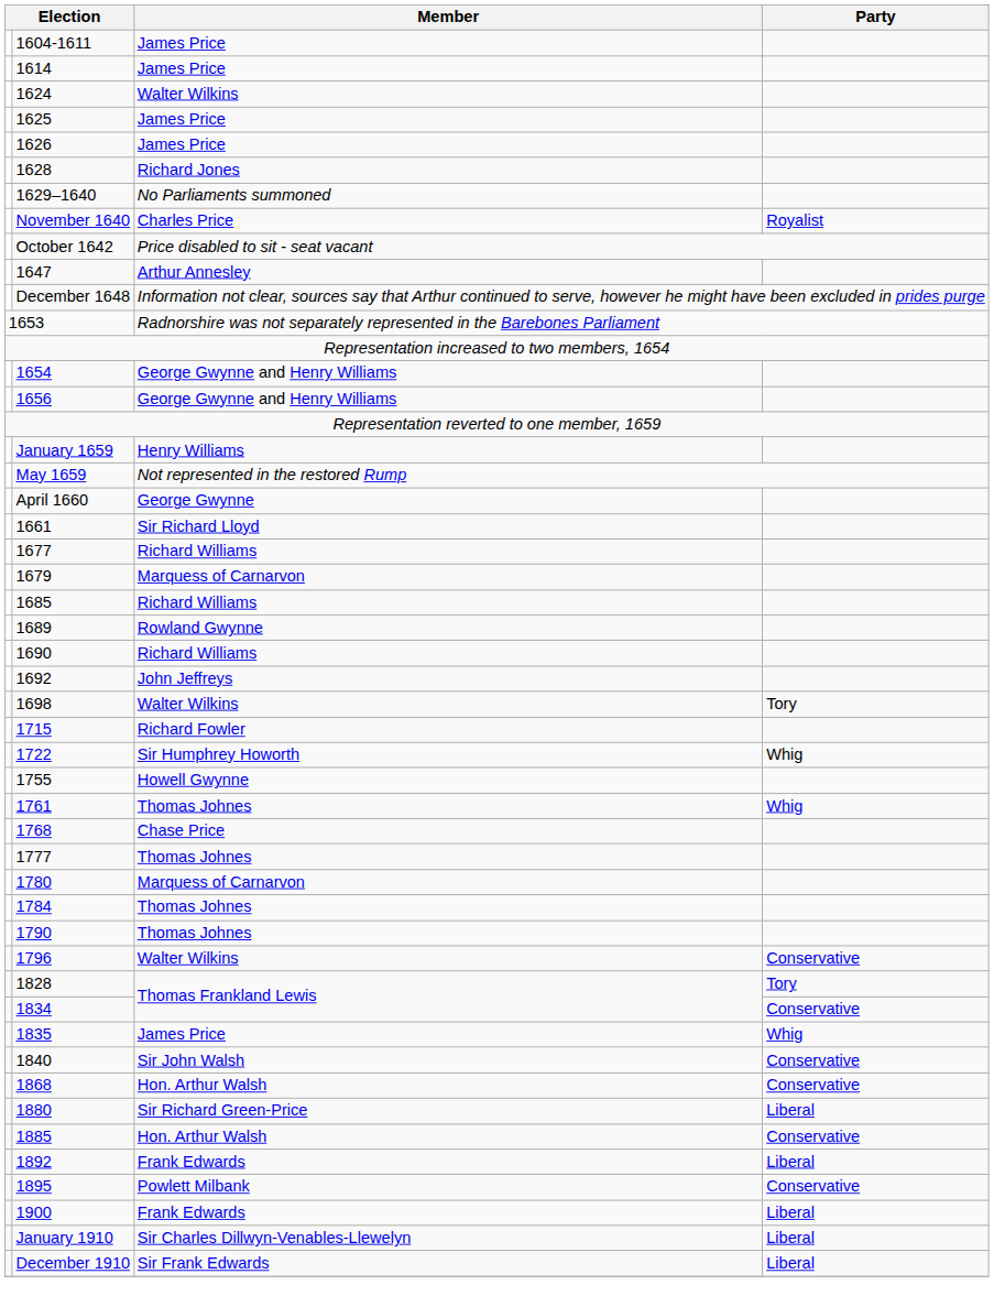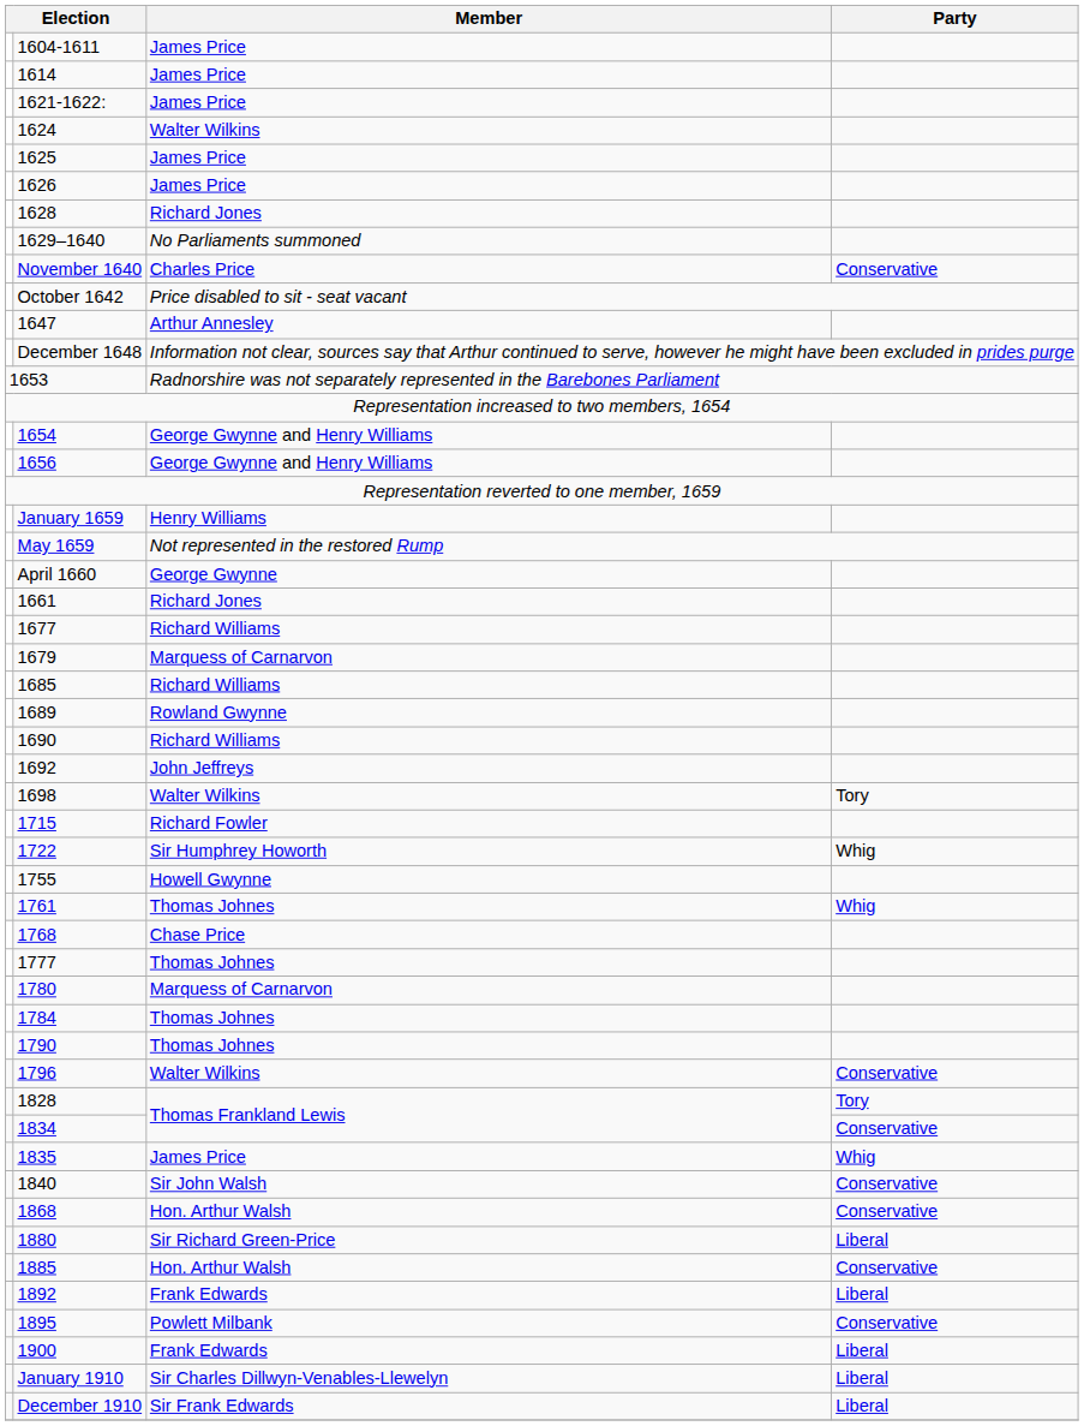+ row: 1621-1622: | James Price
November 1640 | Party: Royalist -> Conservative
1661 | Member: Sir Richard Lloyd -> Richard Jones
